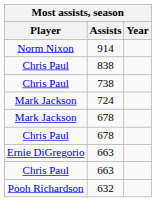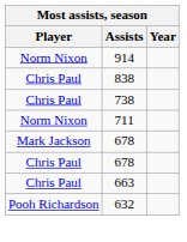- row: Mark Jackson | 724
+ row: Norm Nixon | 711
- row: Ernie DiGregorio | 663
